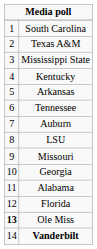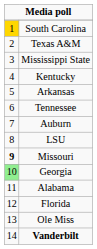South Carolina | column 1: no background -> gold background
Missouri | column 1: normal -> bold
Georgia | column 1: no background -> lightgreen background
Ole Miss | column 1: bold -> normal
